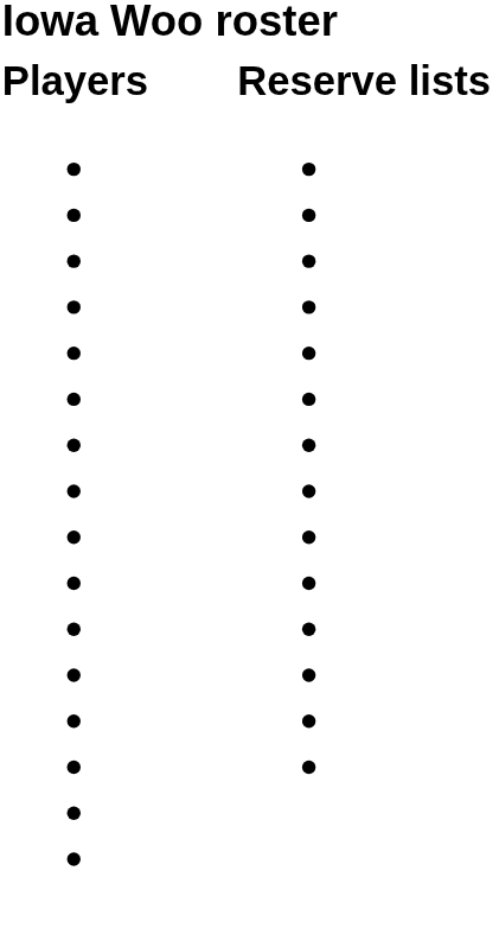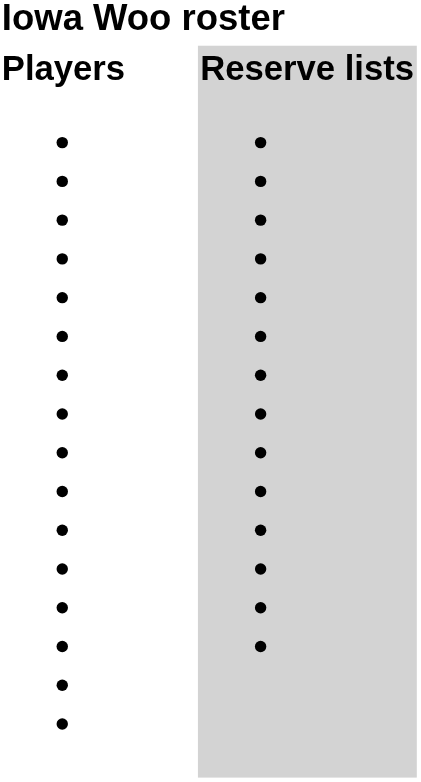Players | column 2: no background -> lightgrey background
